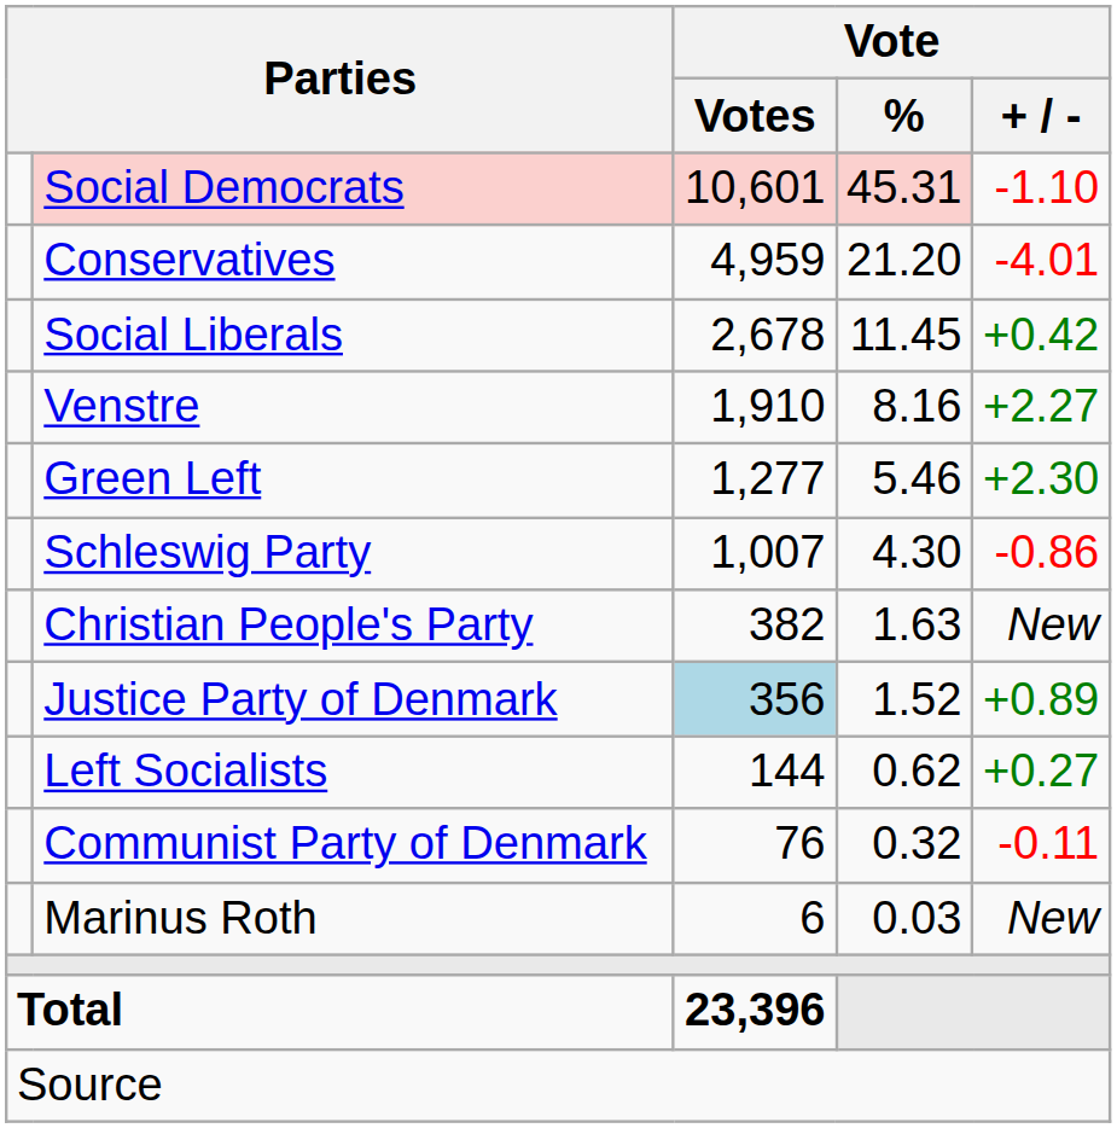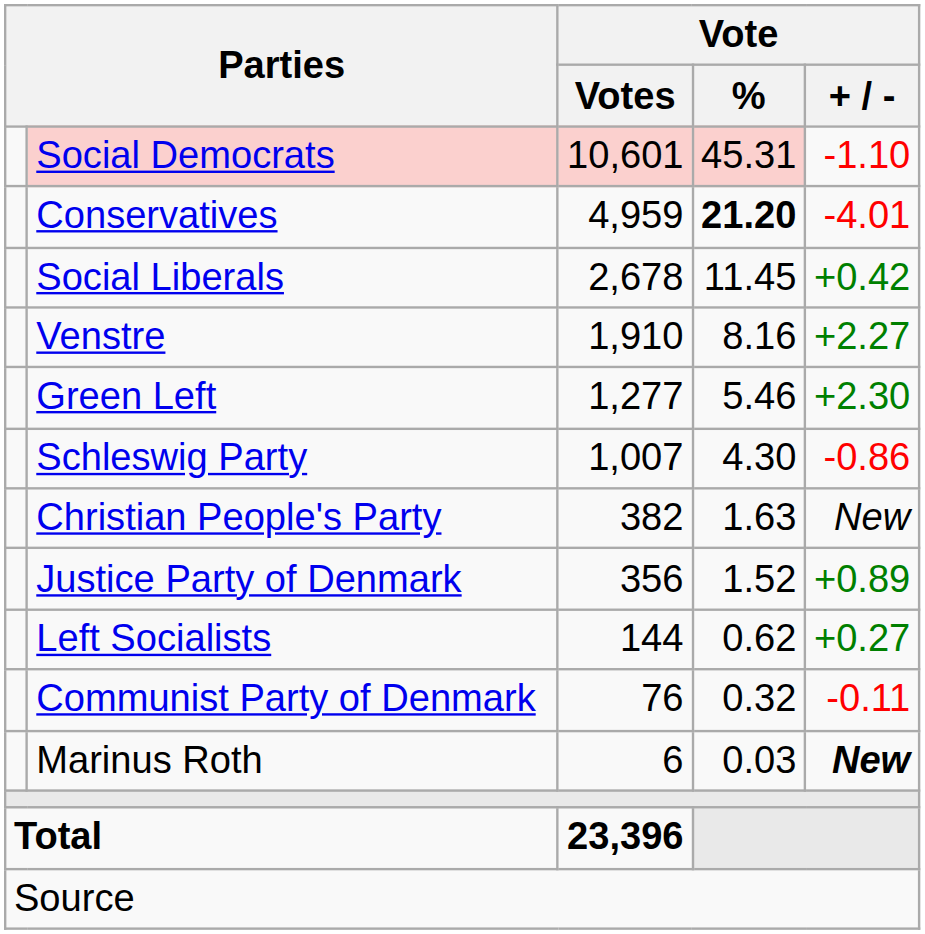Conservatives | Vote / %: normal -> bold
Justice Party of Denmark | Vote / Votes: lightblue background -> no background
Marinus Roth | Vote / + / -: normal -> bold
